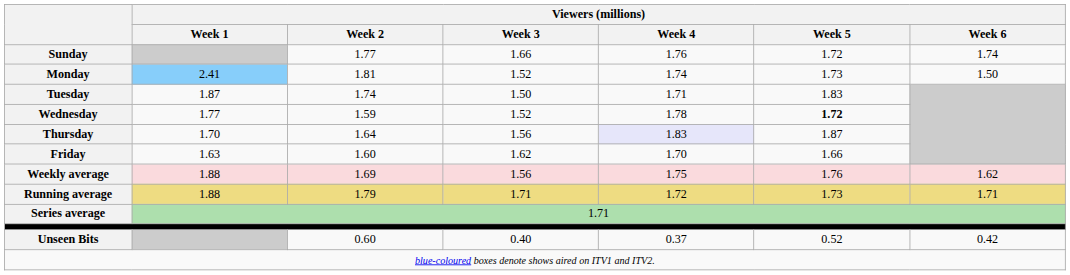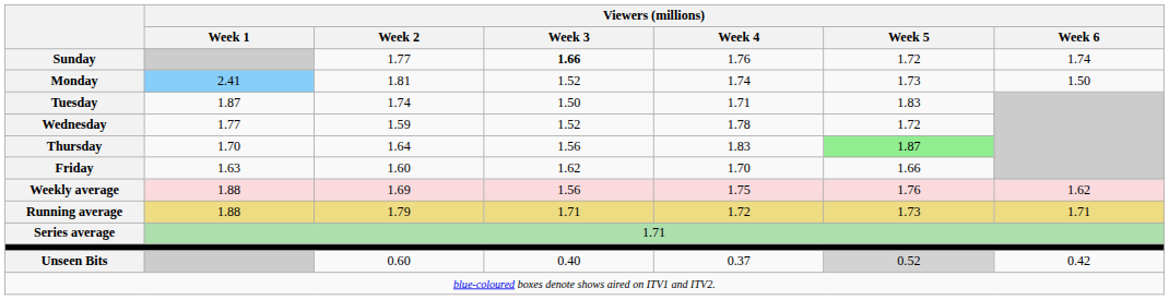Sunday | Viewers (millions) / Week 3: normal -> bold
Wednesday | Viewers (millions) / Week 5: bold -> normal
Thursday | Viewers (millions) / Week 4: lavender background -> no background
Thursday | Viewers (millions) / Week 5: no background -> lightgreen background
Unseen Bits | Viewers (millions) / Week 5: no background -> lightgrey background
